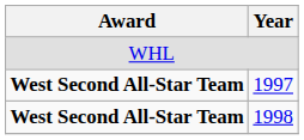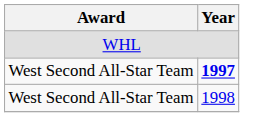1997 | Award: bold -> normal
1997 | Year: normal -> bold
1998 | Award: bold -> normal
